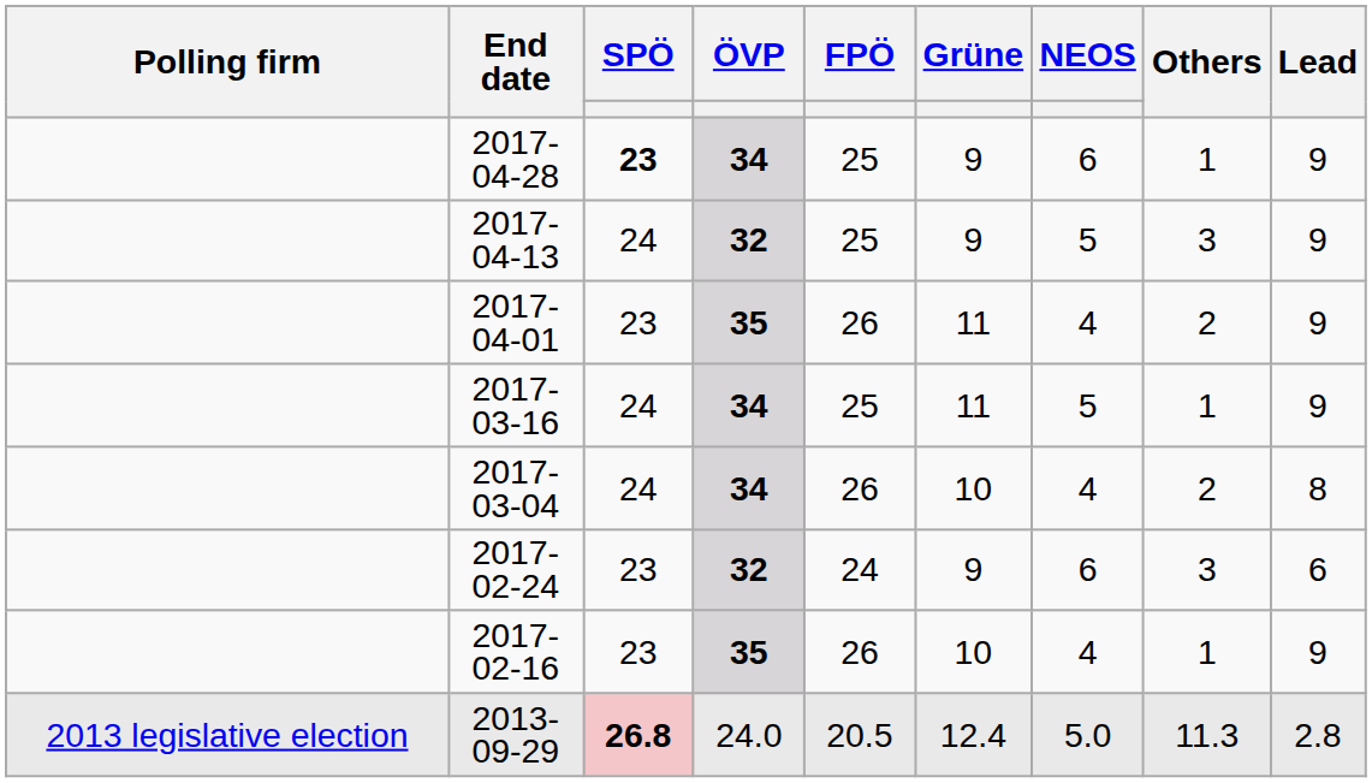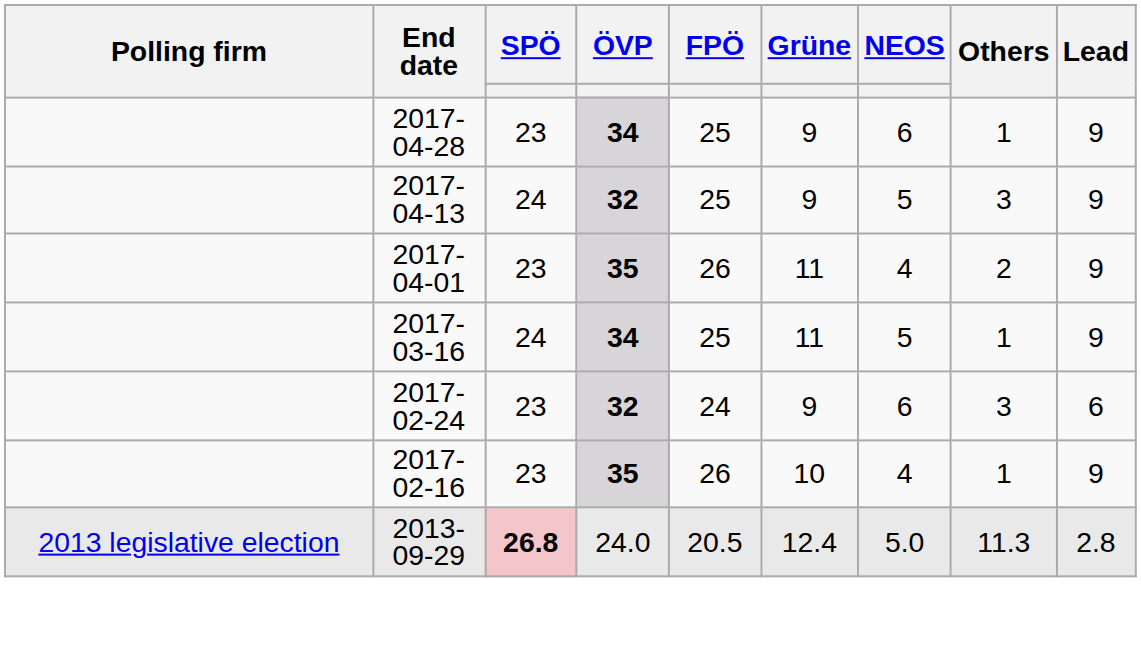2017-04-28 | SPÖ: bold -> normal
- row: 2017-03-04 | 24 | 34 | 26 | 10 | 4 | 2 | 8
